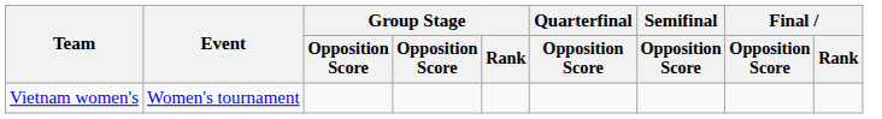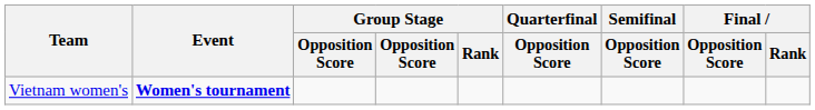Vietnam women's | Event: normal -> bold
